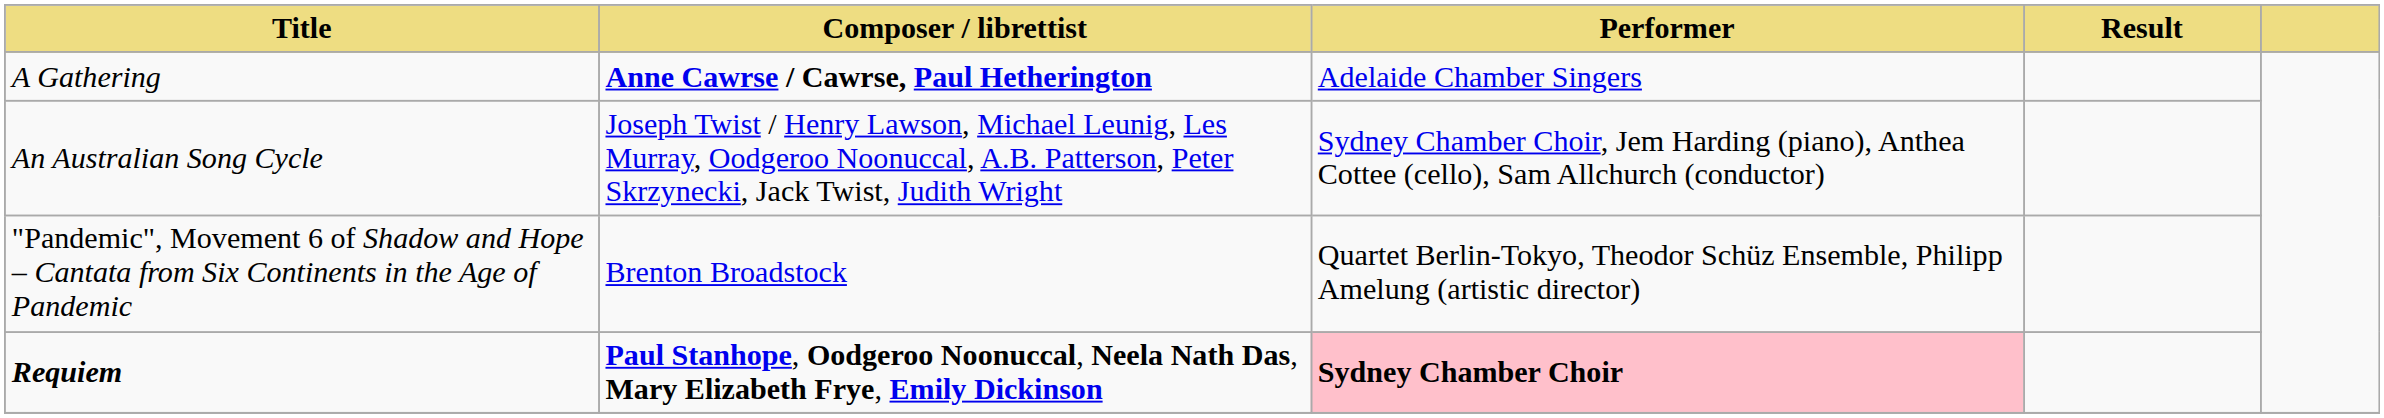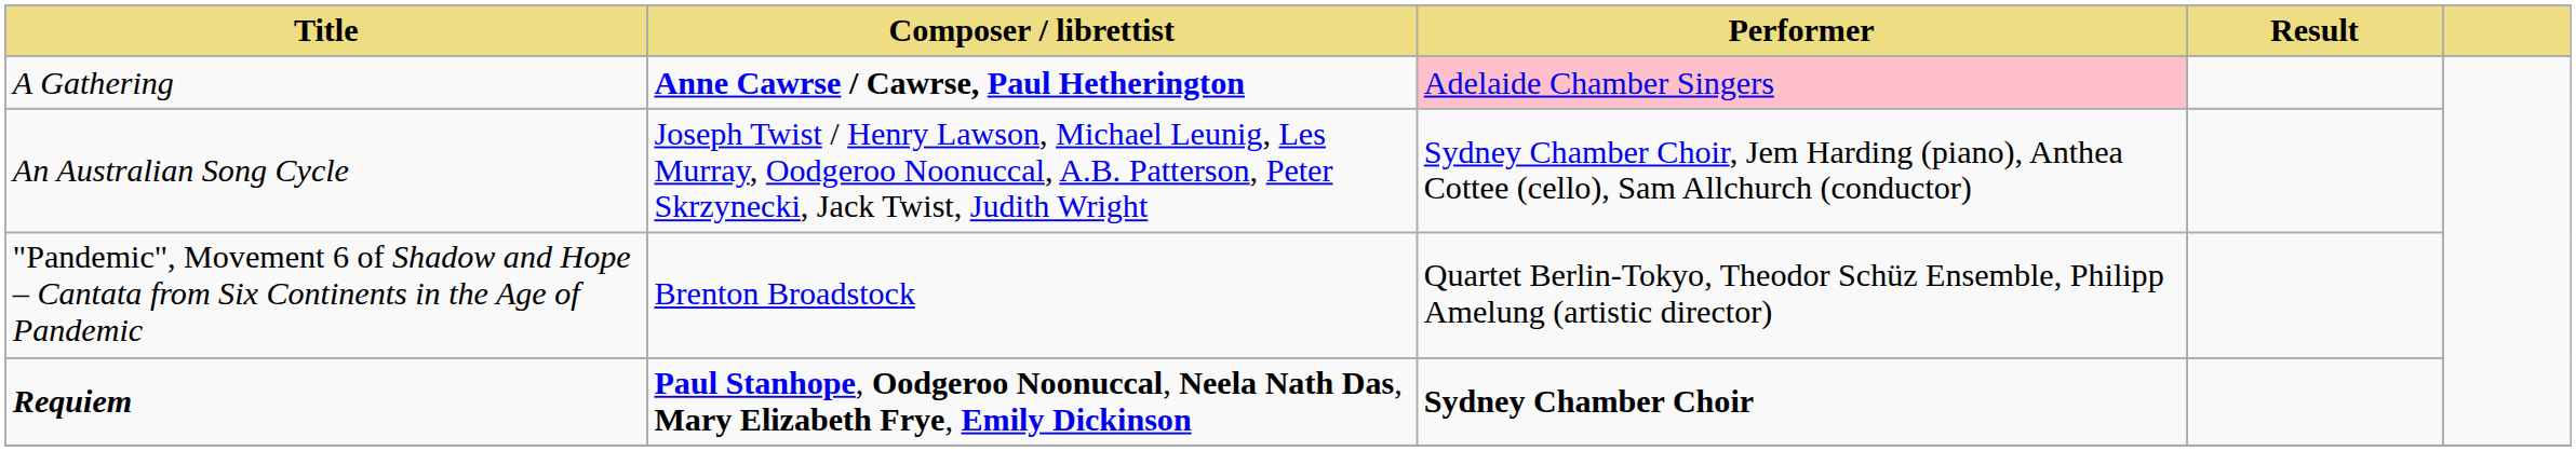A Gathering | Performer: no background -> pink background
Requiem | Performer: pink background -> no background
